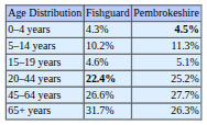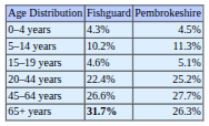0–4 years | column 3: bold -> normal
20–44 years | column 2: bold -> normal
65+ years | column 2: normal -> bold
